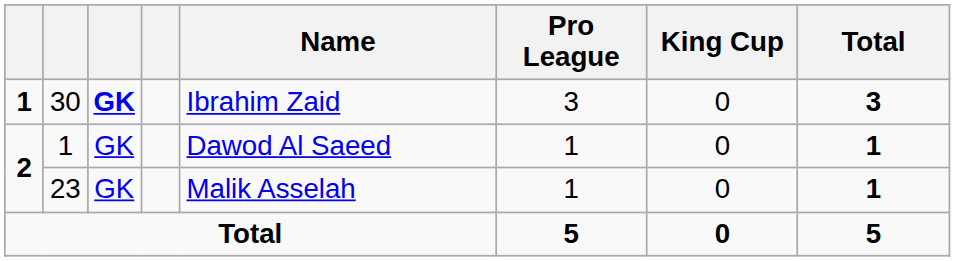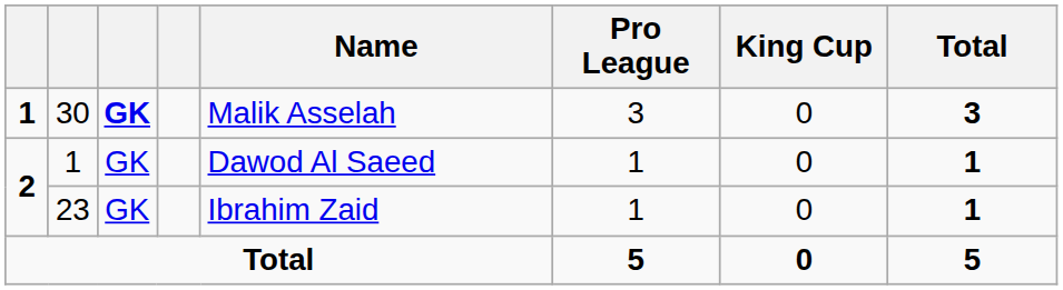30 | Name: Ibrahim Zaid -> Malik Asselah
23 | Name: Malik Asselah -> Ibrahim Zaid
